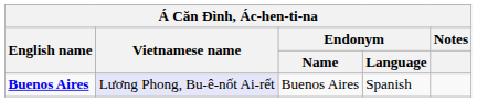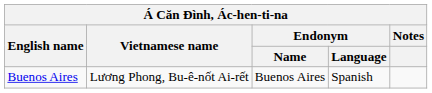row 4 | English name: bold -> normal
row 4 | Vietnamese name: lavender background -> no background
